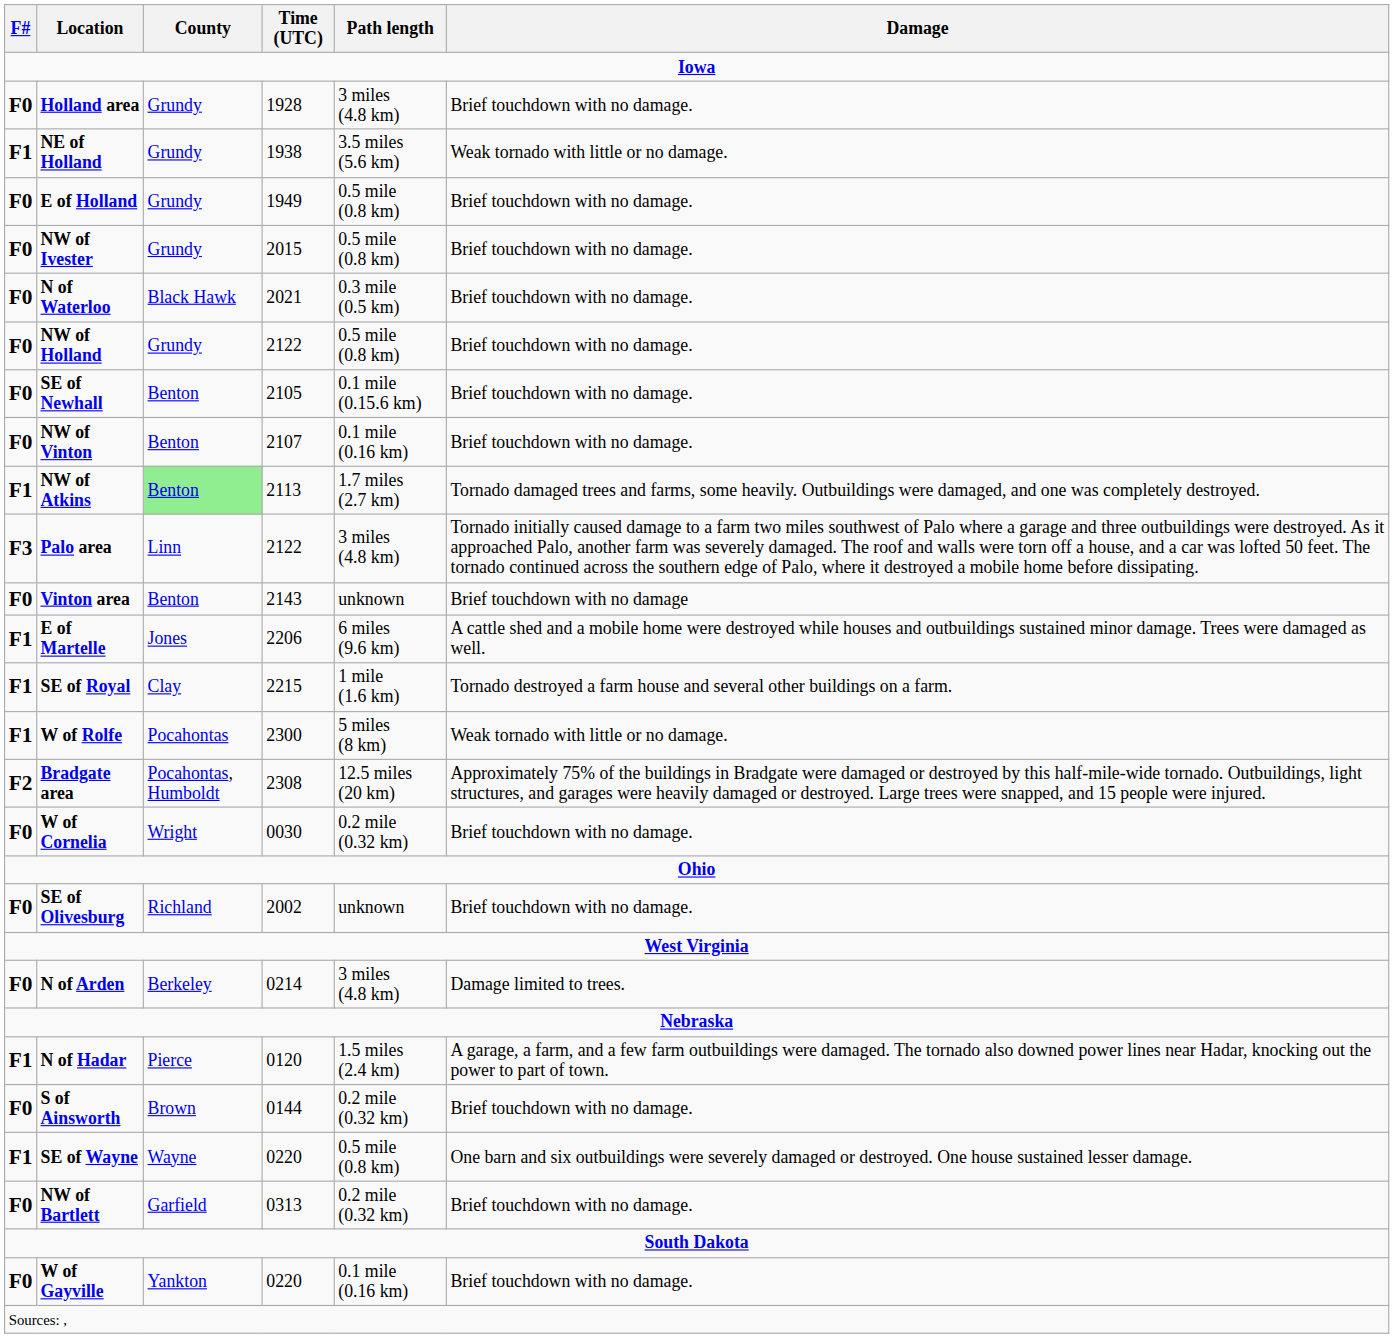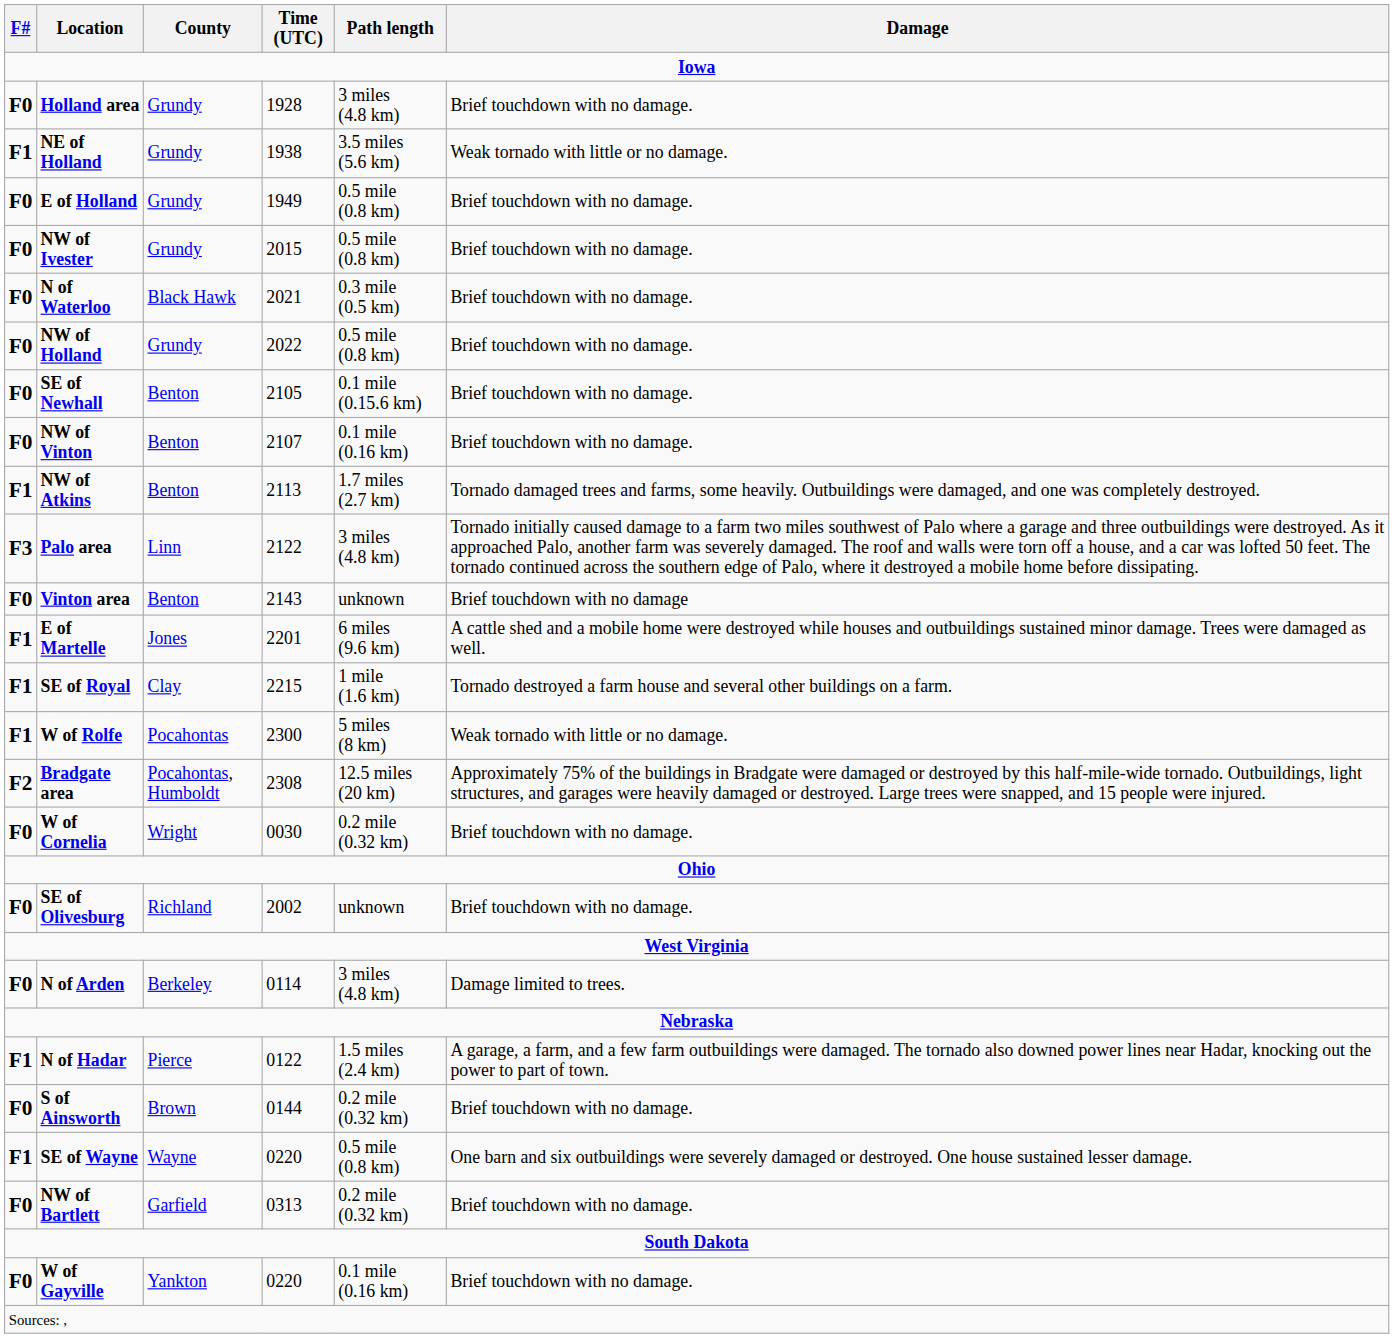NW of Holland | Time (UTC): 2122 -> 2022
NW of Atkins | County: lightgreen background -> no background
E of Martelle | Time (UTC): 2206 -> 2201
N of Arden | Time (UTC): 0214 -> 0114
N of Hadar | Time (UTC): 0120 -> 0122
